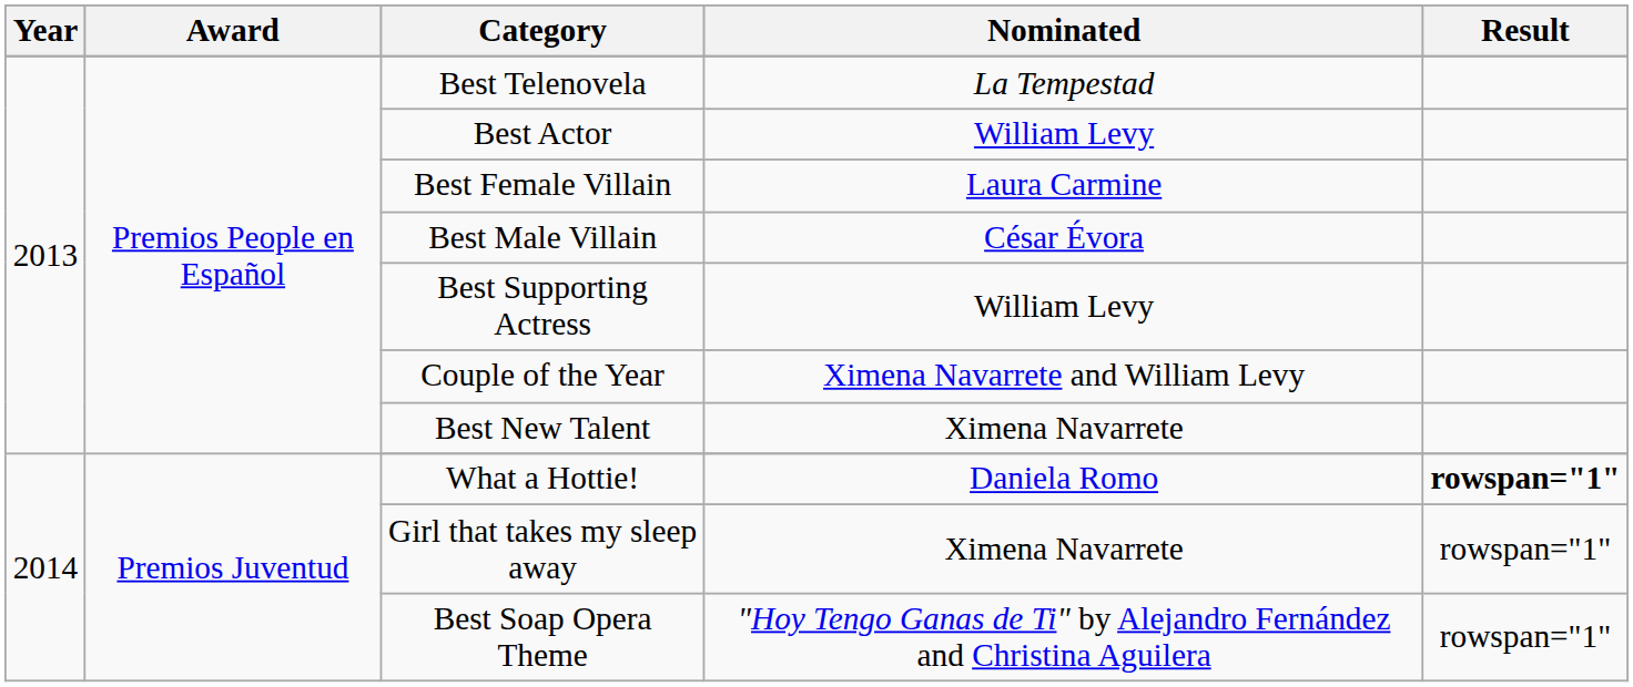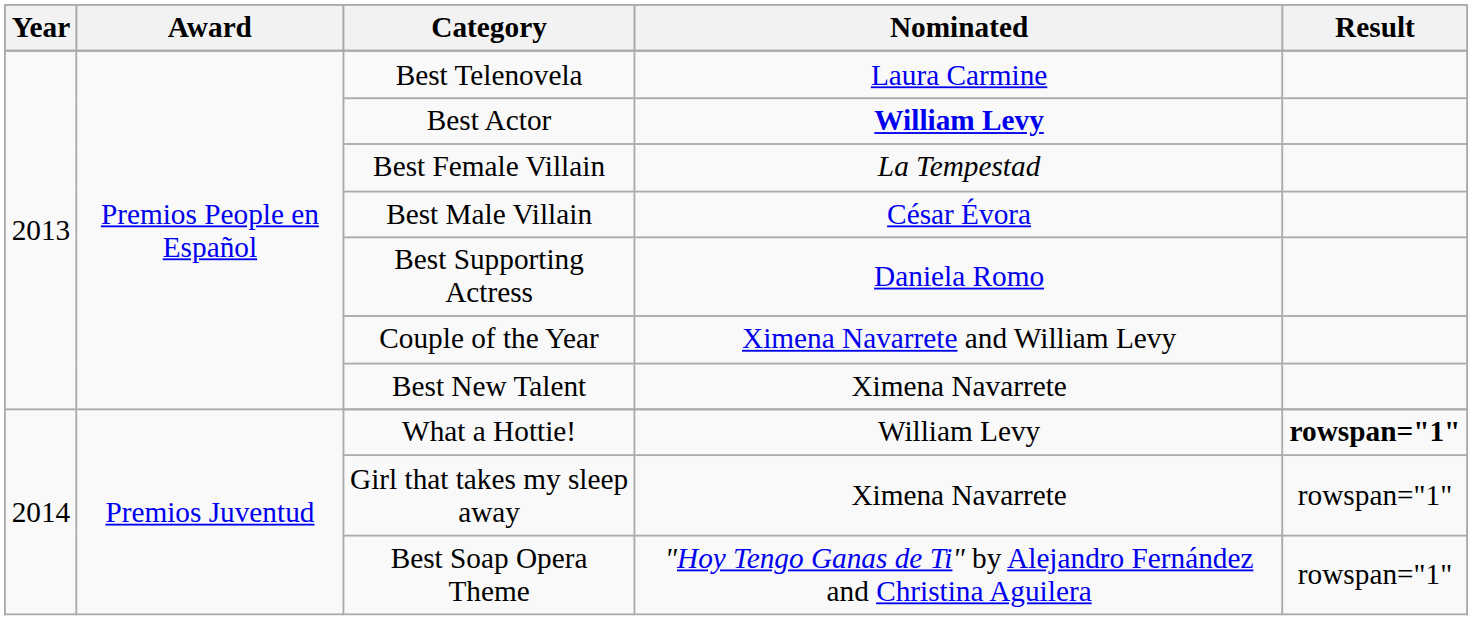Best Telenovela | Nominated: La Tempestad -> Laura Carmine
Best Actor | Nominated: normal -> bold
Best Female Villain | Nominated: Laura Carmine -> La Tempestad
Best Supporting Actress | Nominated: William Levy -> Daniela Romo
What a Hottie! | Nominated: Daniela Romo -> William Levy
